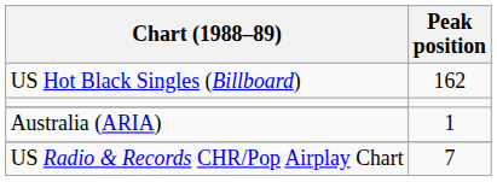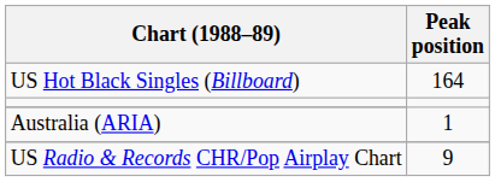row 2 | Peak position: 162 -> 164
row 5 | Peak position: 7 -> 9
